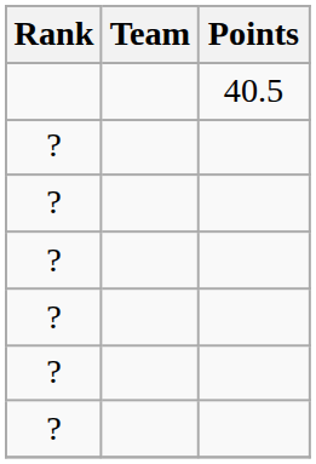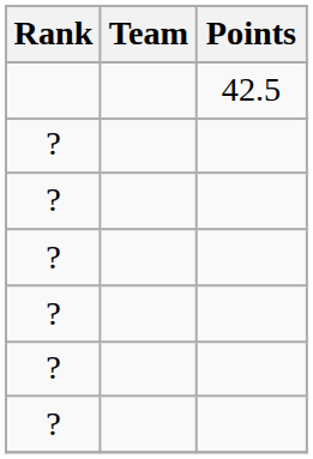row 2 | Points: 40.5 -> 42.5
